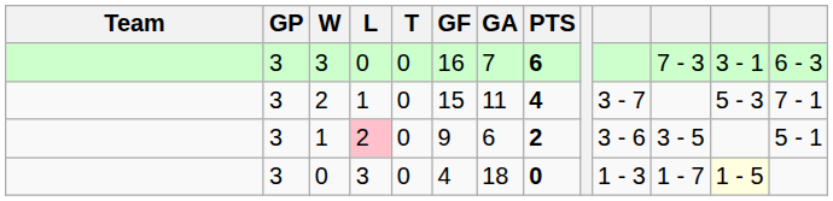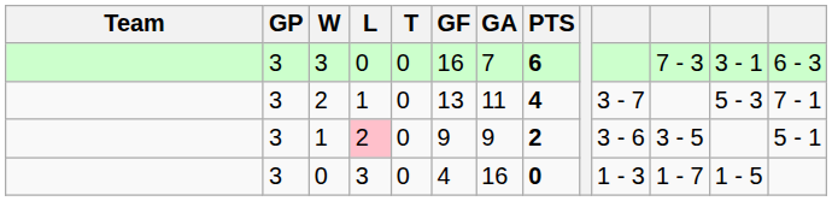row 3 | GF: 15 -> 13
row 4 | GA: 6 -> 9
row 5 | GA: 18 -> 16
row 5 | column 12: lightyellow background -> no background
